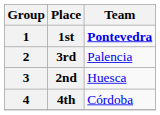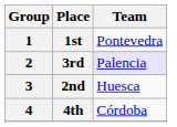1st | Team: bold -> normal
3rd | Team: no background -> lavender background
